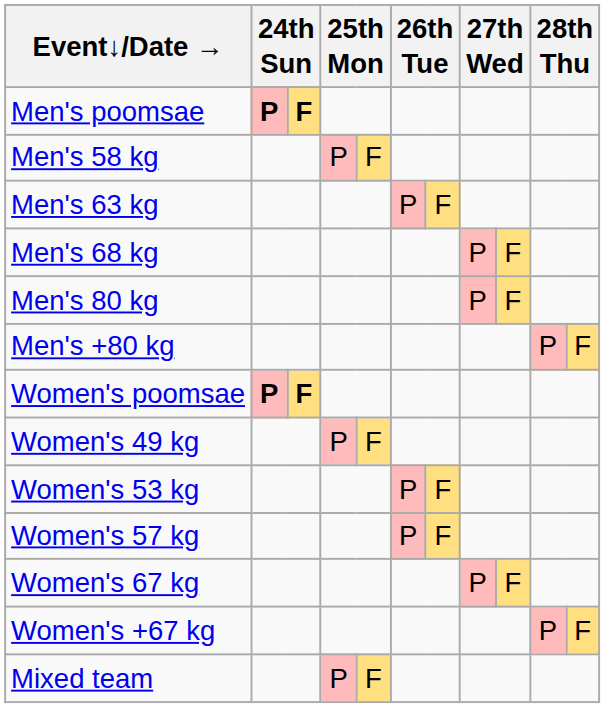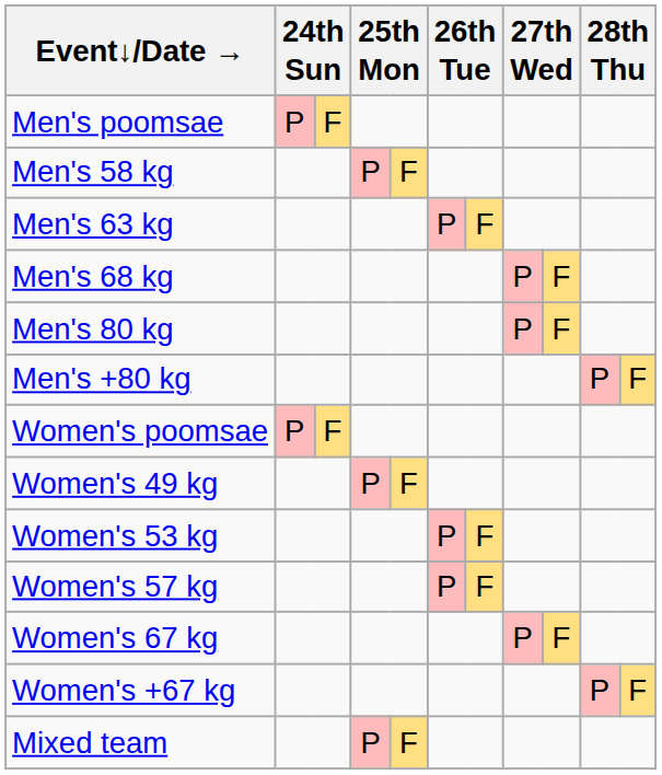Men's poomsae | column 2: bold -> normal
Men's poomsae | column 3: bold -> normal
Women's poomsae | column 2: bold -> normal
Women's poomsae | column 3: bold -> normal
